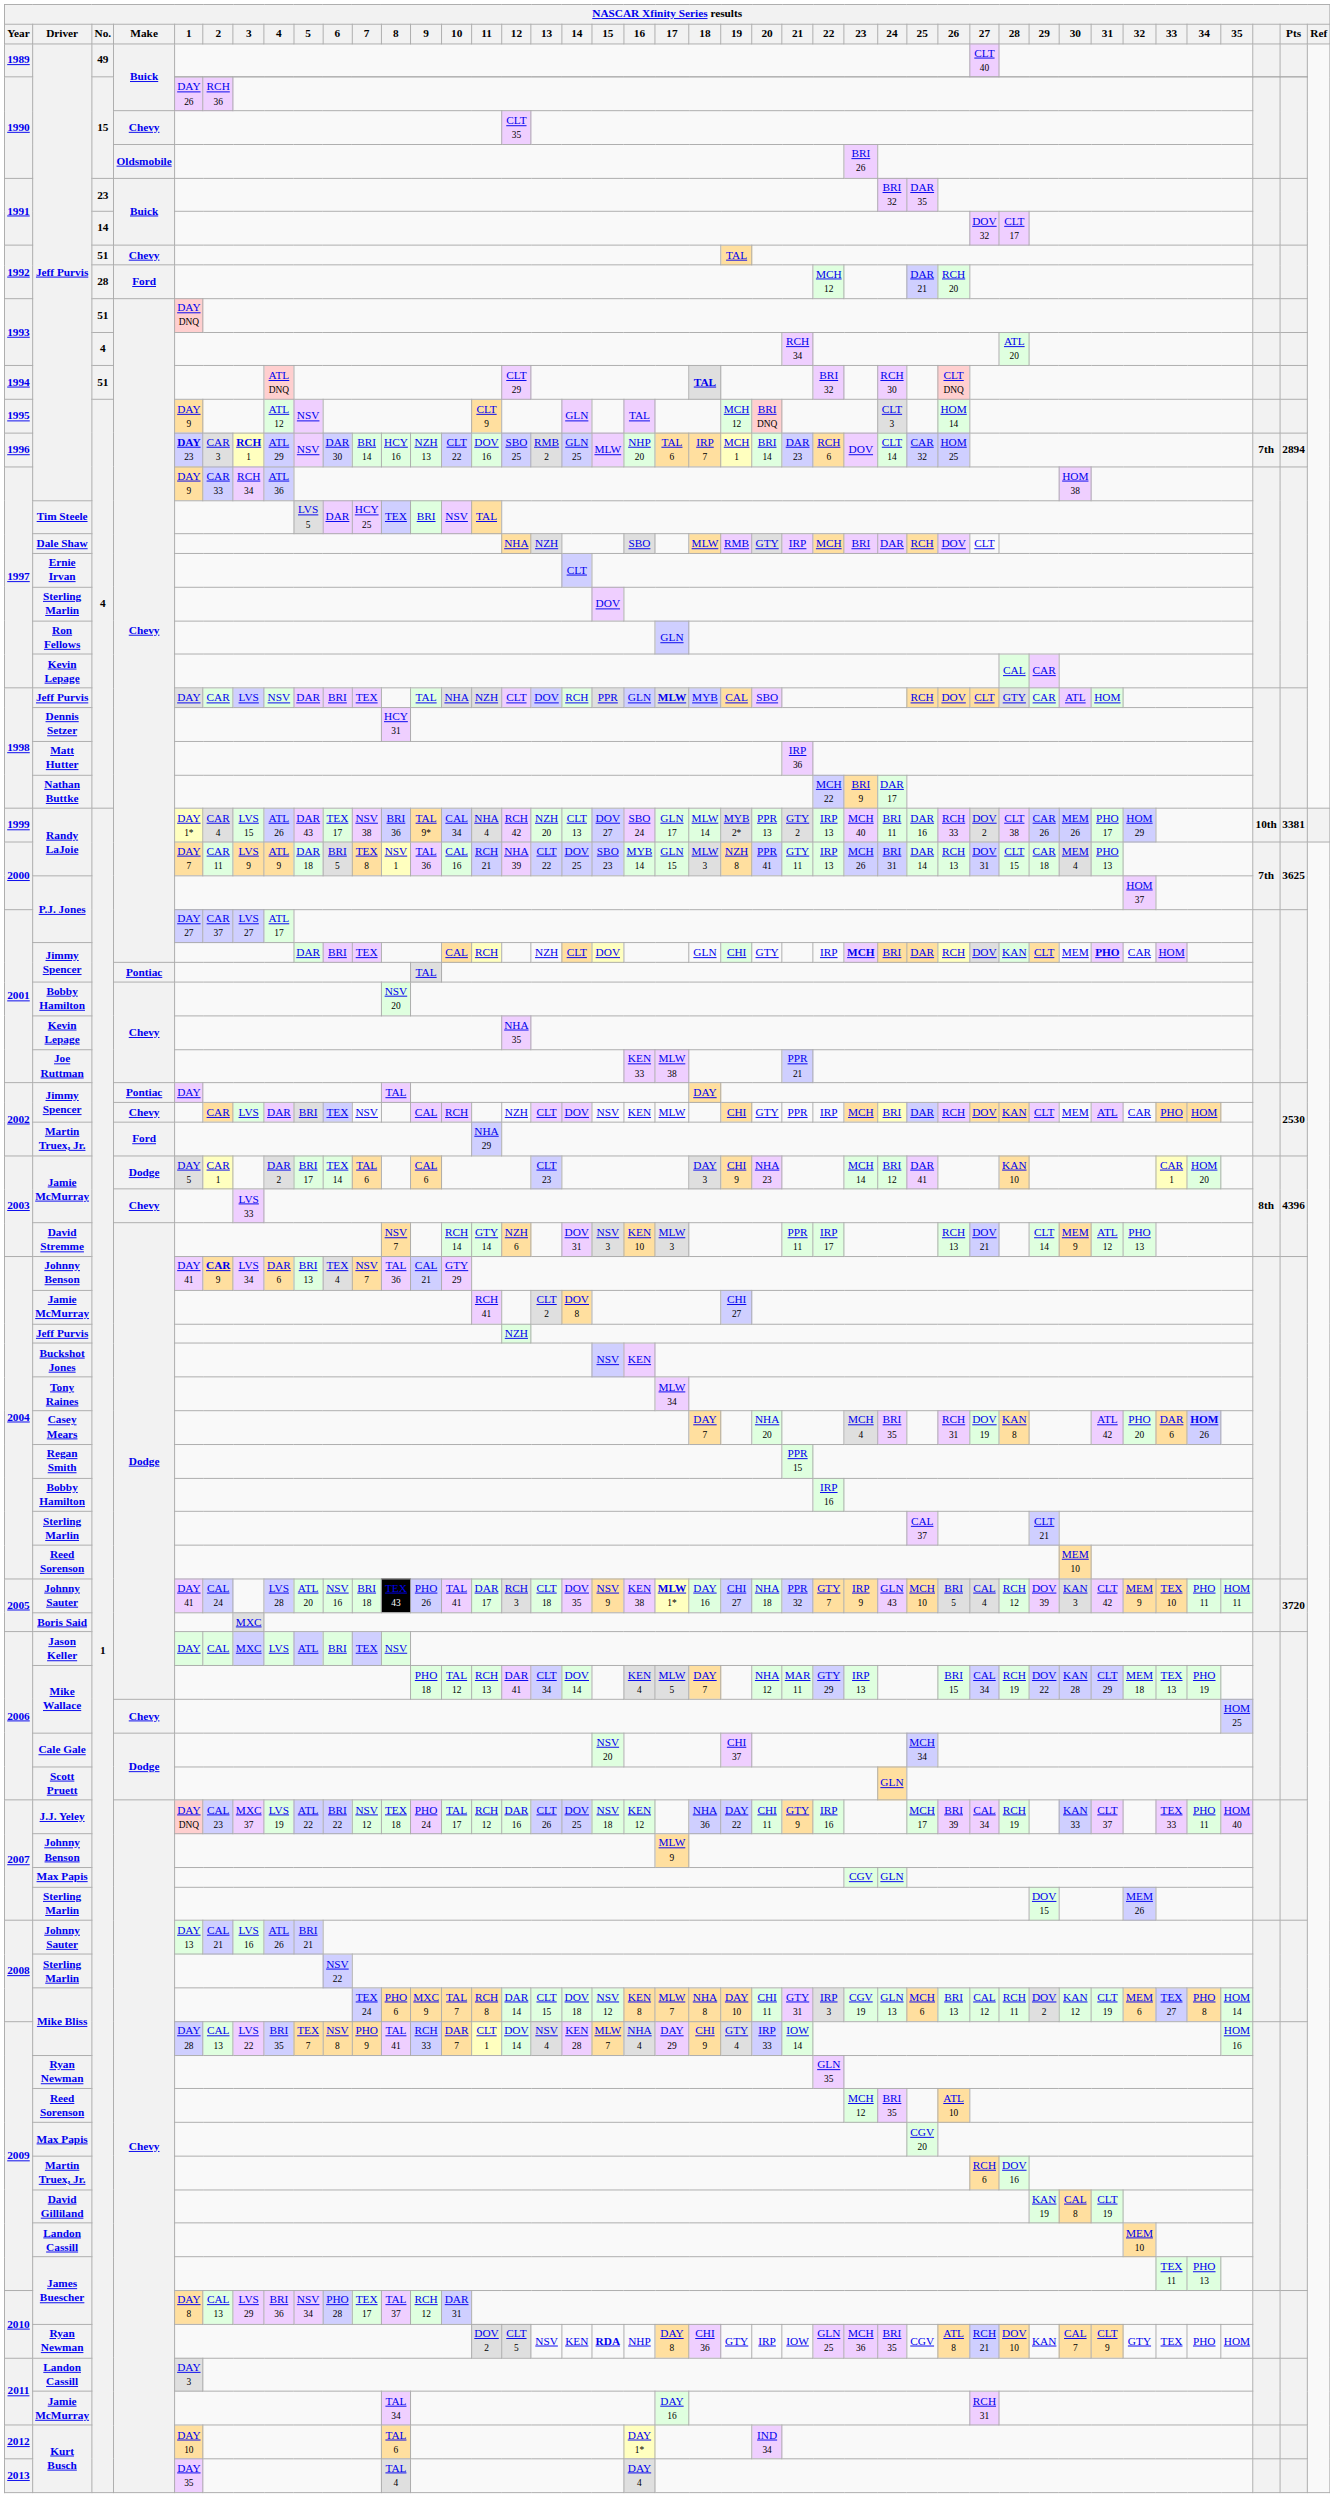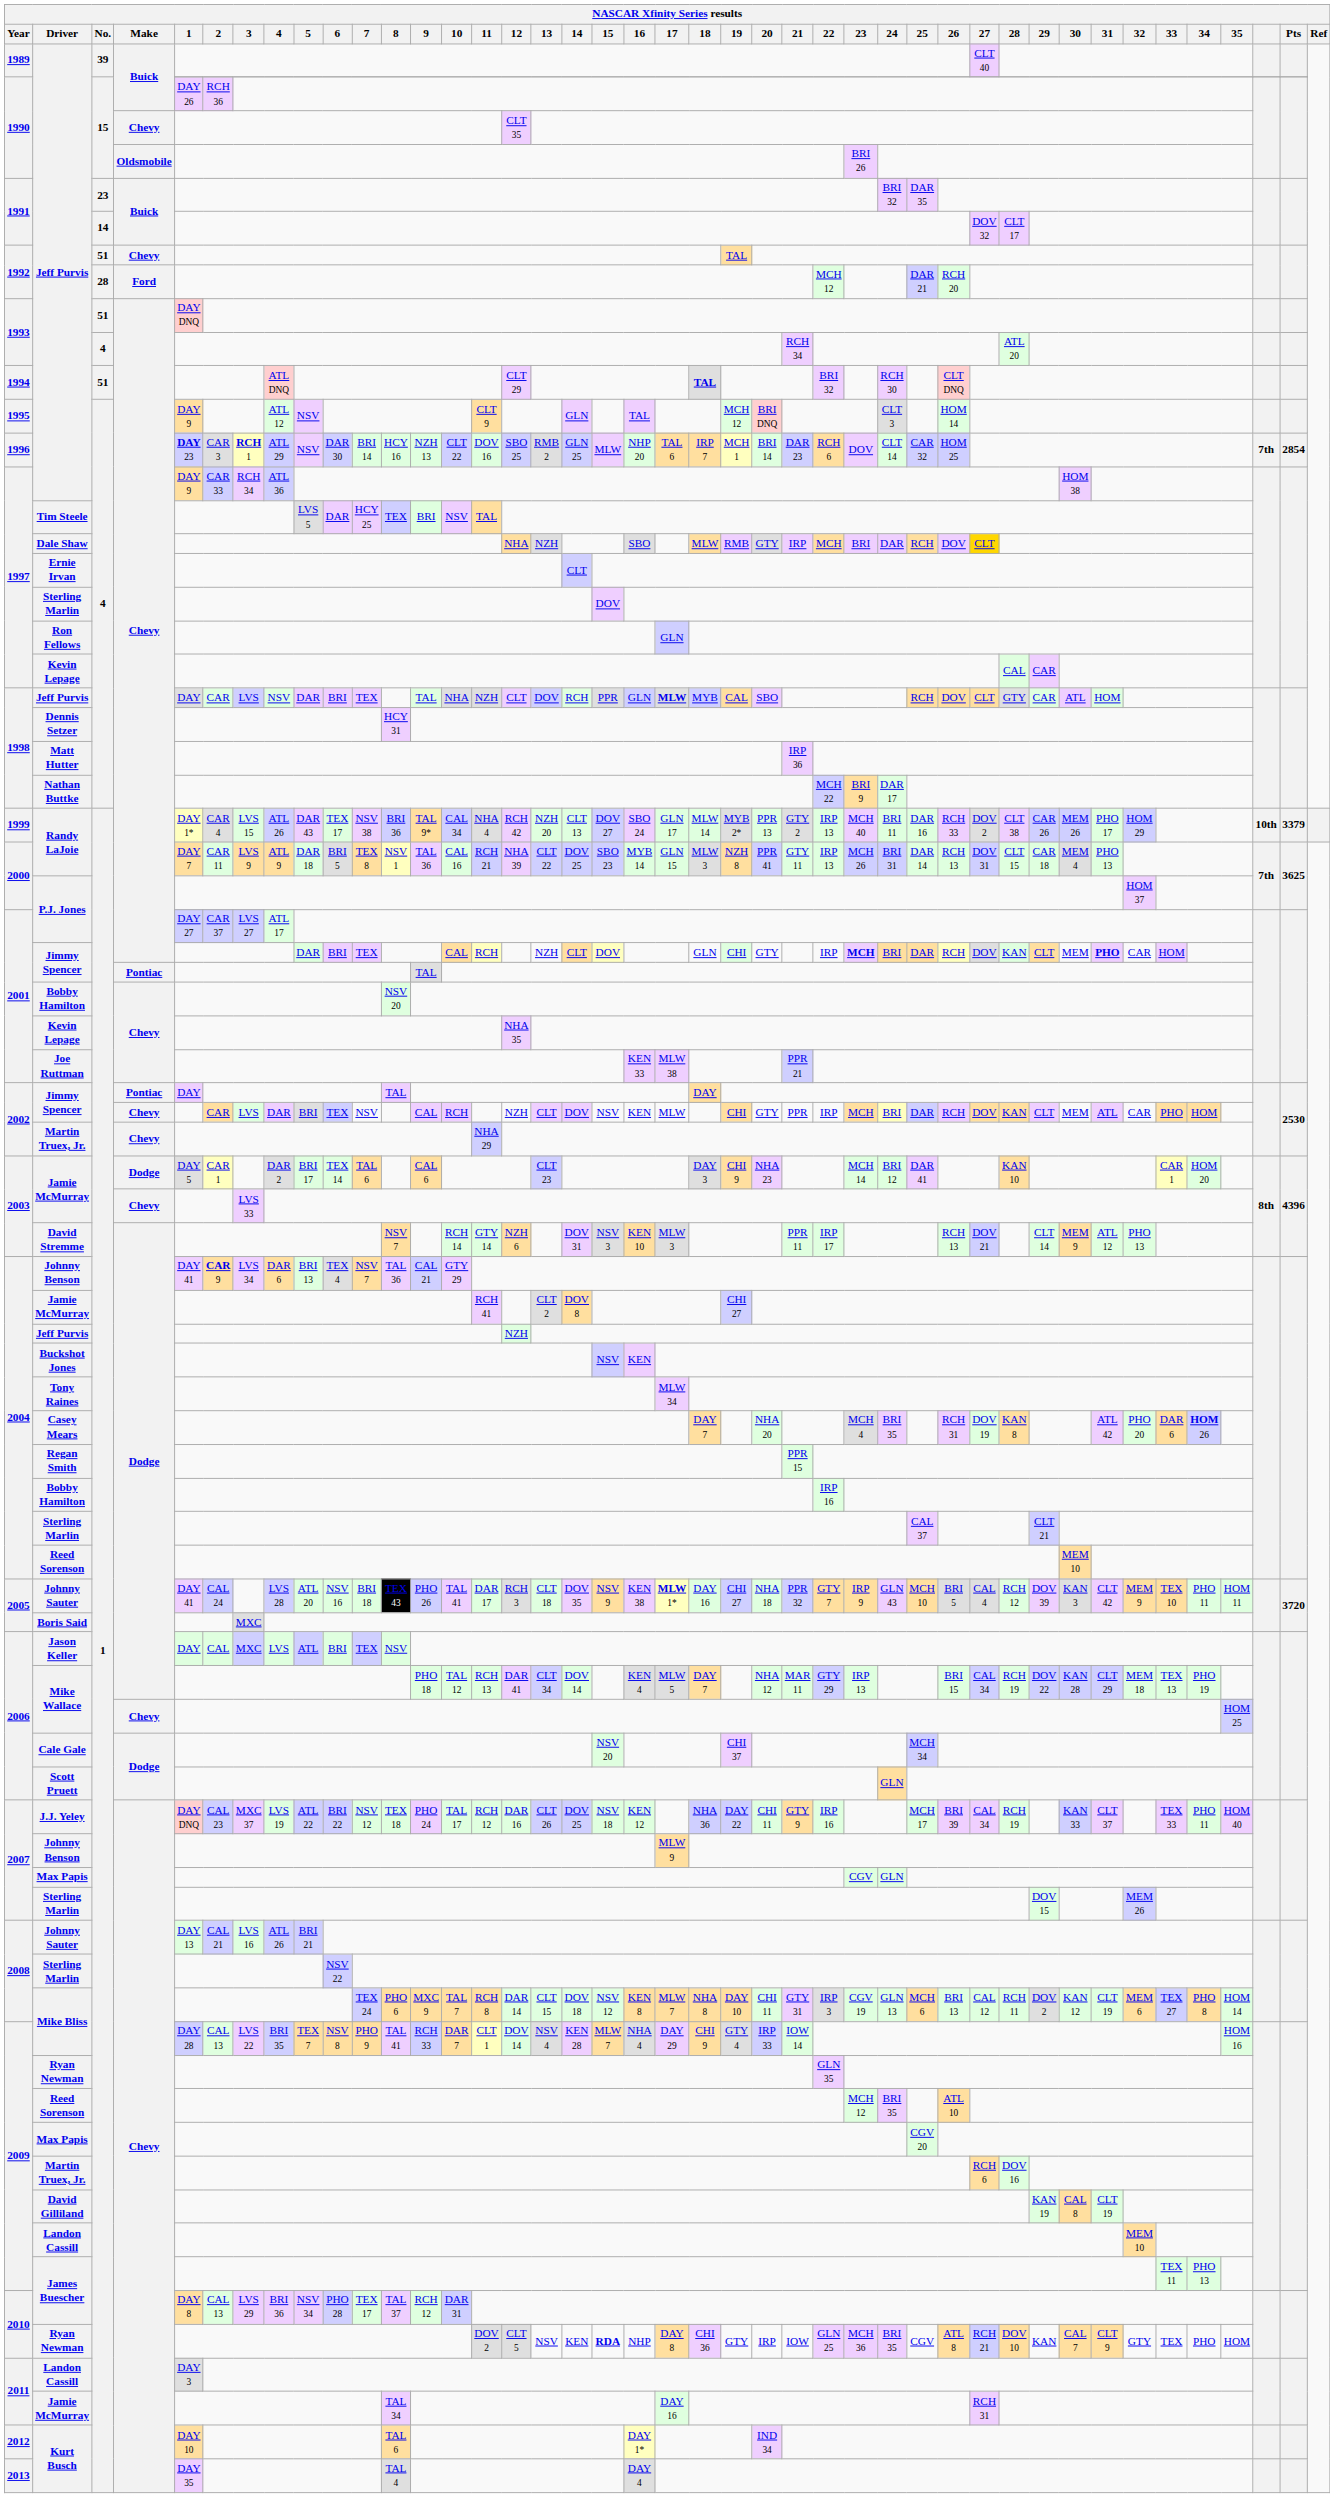1989 / Jeff Purvis | No.: 49 -> 39
1996 / Jeff Purvis | Pts: 2894 -> 2854
Dale Shaw | 27: no background -> gold background
1999 / Randy LaJoie | Pts: 3381 -> 3379
2002 / Martin Truex, Jr. | Make: Ford -> Chevy
